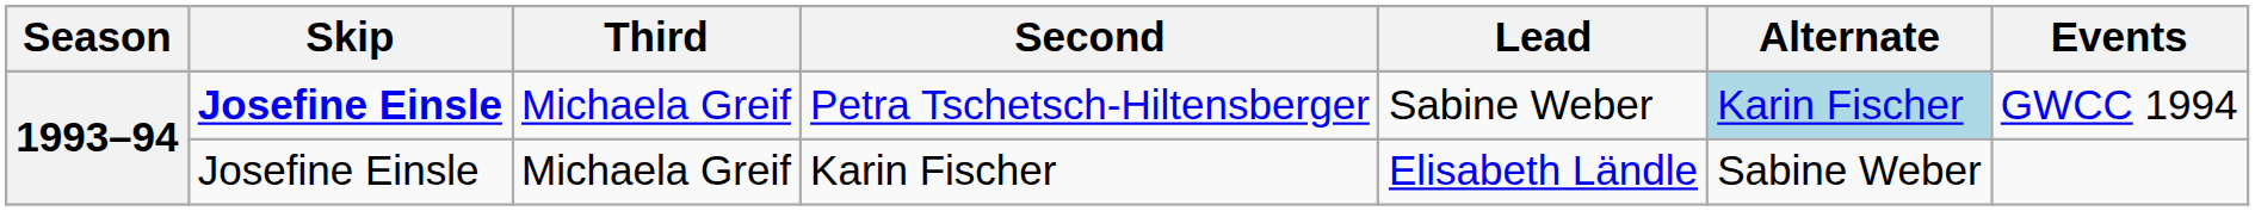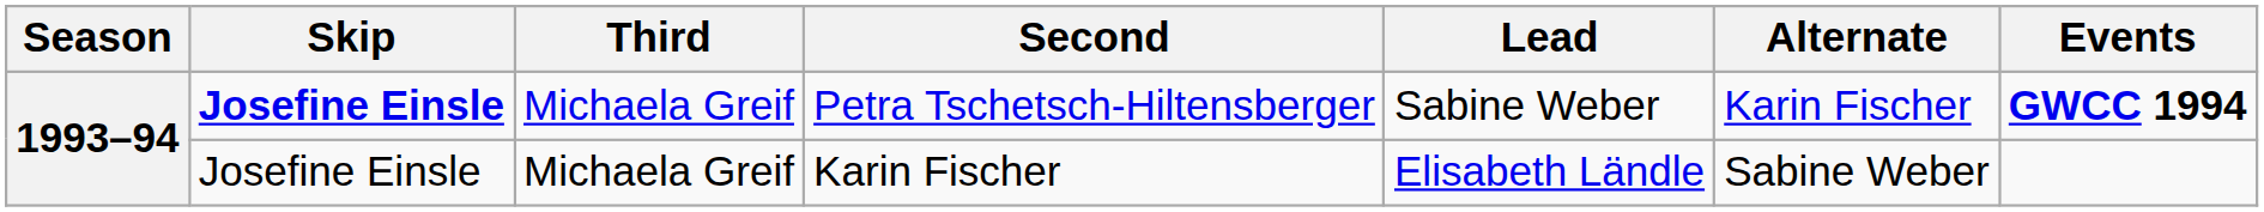Petra Tschetsch-Hiltensberger | Alternate: lightblue background -> no background
Petra Tschetsch-Hiltensberger | Events: normal -> bold
